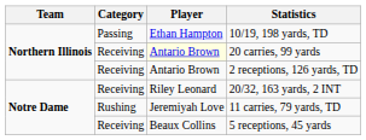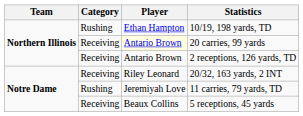10/19, 198 yards, TD | Category: Passing -> Rushing
